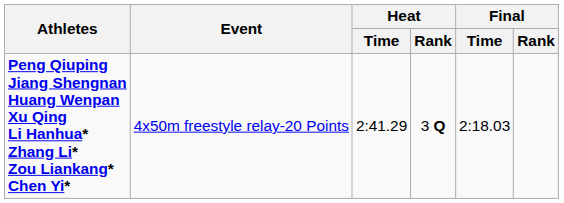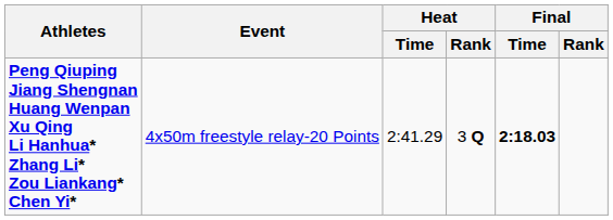row 3 | Final / Time: normal -> bold
